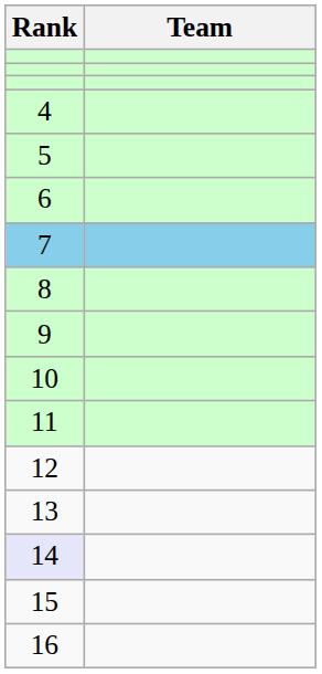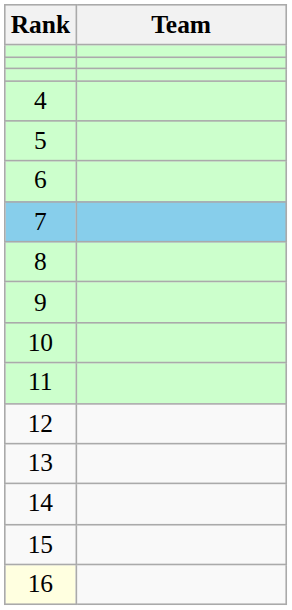row 15 | Rank: lavender background -> no background
row 17 | Rank: no background -> lightyellow background
